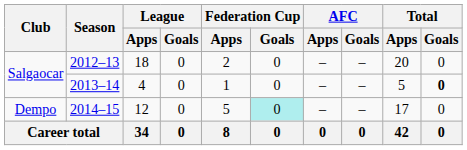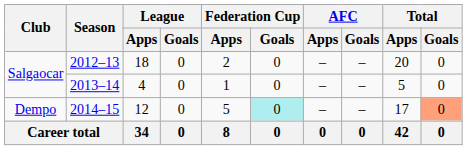2013–14 | Total / Goals: bold -> normal
2014–15 | Total / Goals: no background -> lightsalmon background
